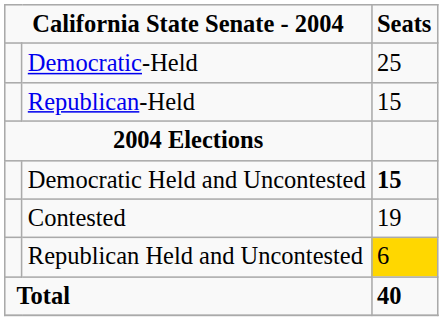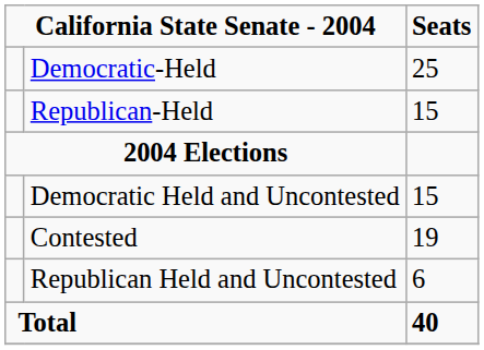Democratic Held and Uncontested | column 3: bold -> normal
Republican Held and Uncontested | column 3: gold background -> no background
